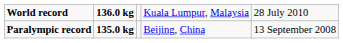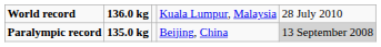Paralympic record | column 5: no background -> lightgrey background
